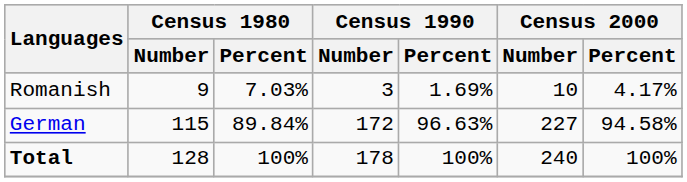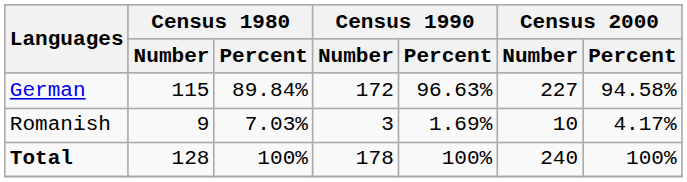rows swapped: German <-> Romanish
